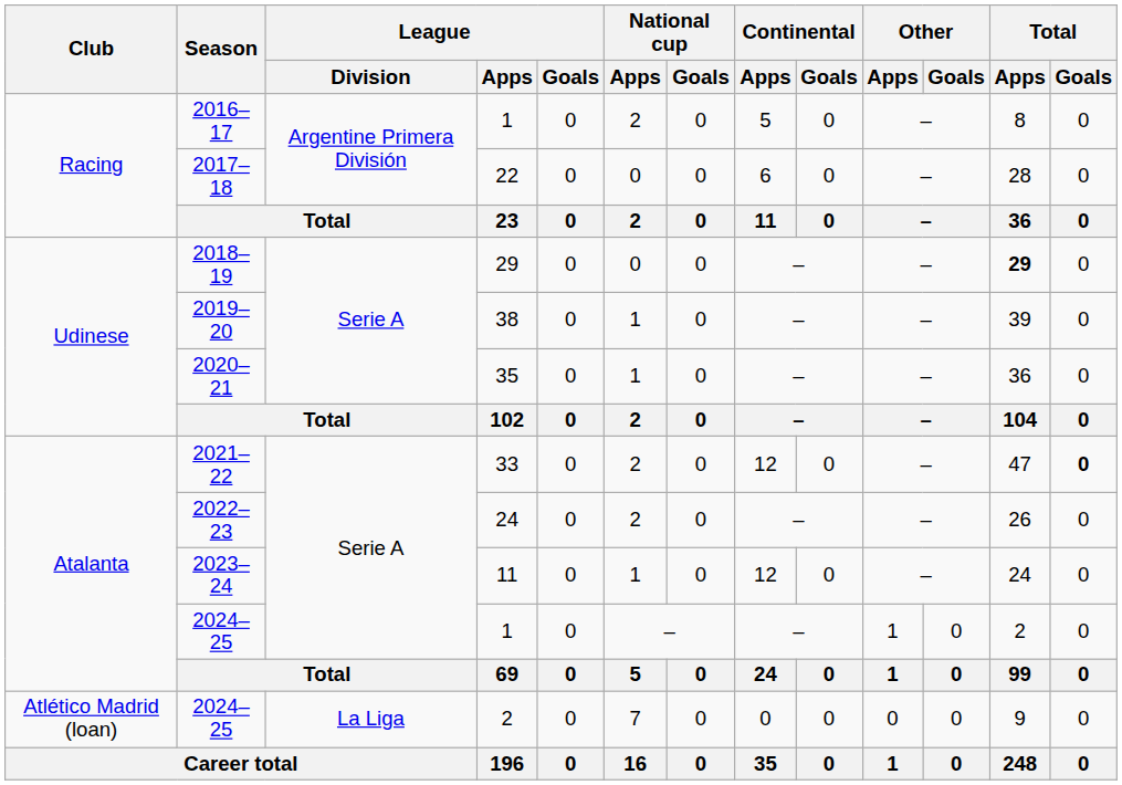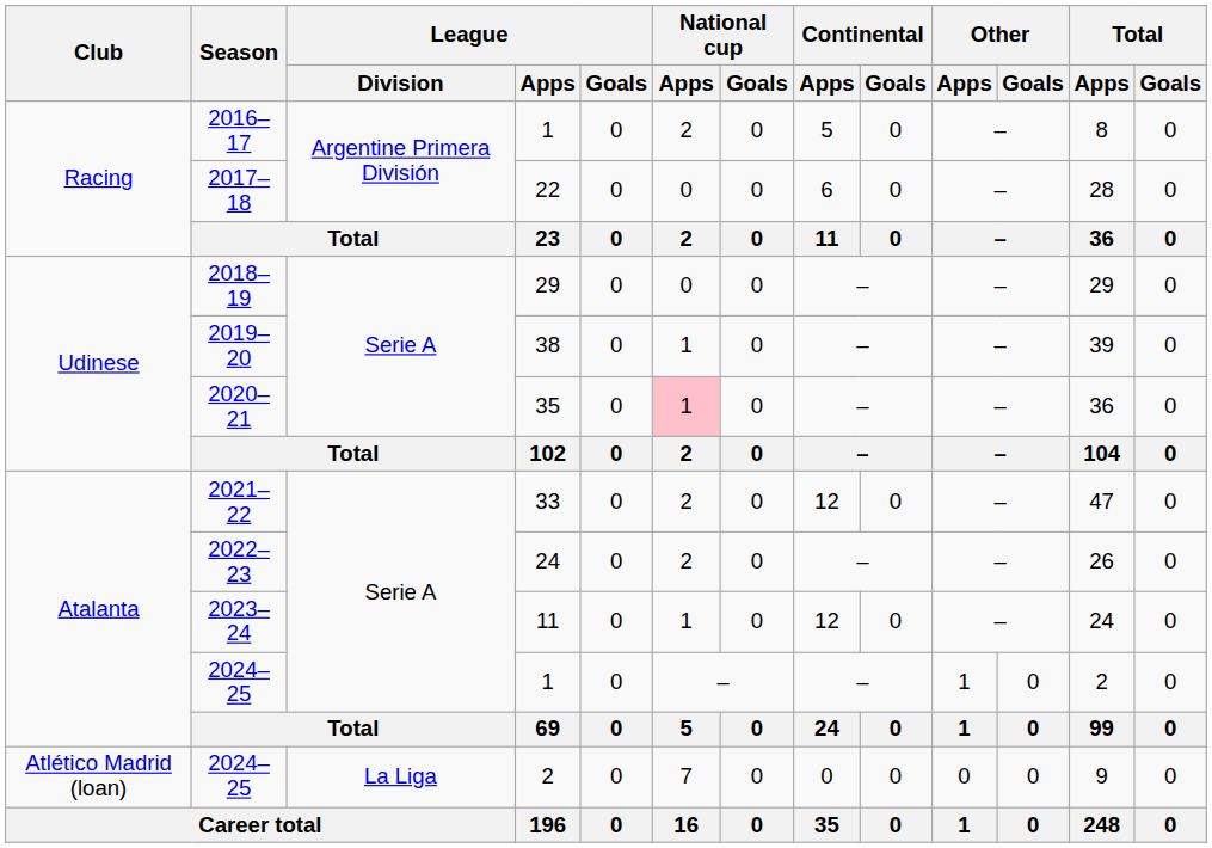2018–19 | Total / Apps: bold -> normal
2020–21 | National cup / Apps: no background -> pink background
2021–22 | Total / Goals: bold -> normal
